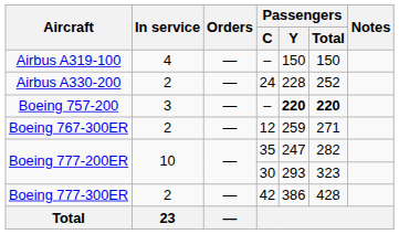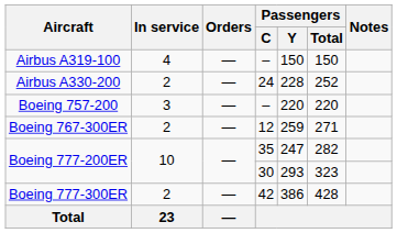Boeing 757-200 | Passengers / Y: bold -> normal
Boeing 757-200 | Passengers / Total: bold -> normal
